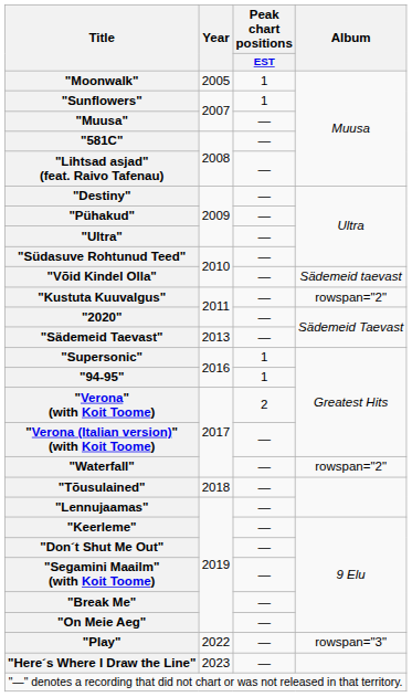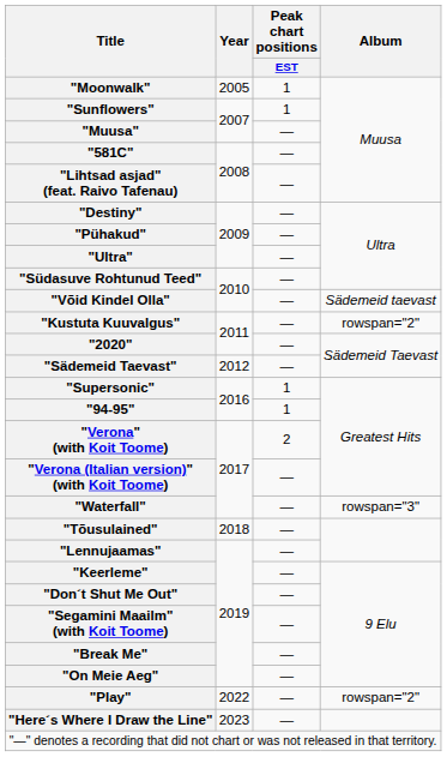"Sädemeid Taevast" | Year: 2013 -> 2012
"Waterfall" | Album: rowspan="2" -> rowspan="3"
"Play" | Album: rowspan="3" -> rowspan="2"
